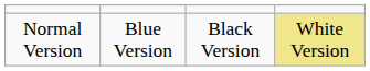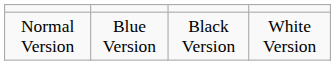Normal Version | column 4: khaki background -> no background
